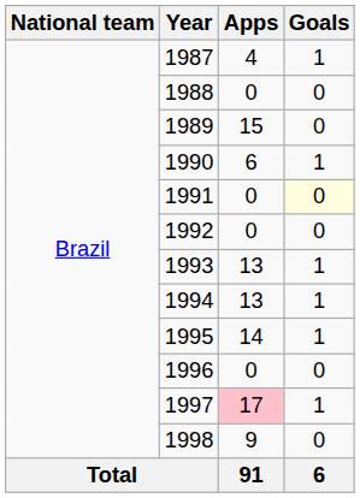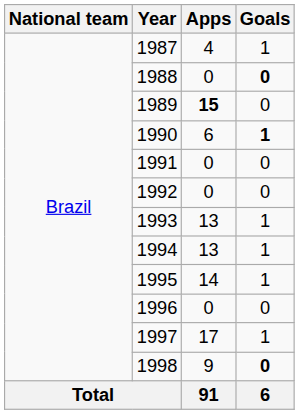1988 | Goals: normal -> bold
1989 | Apps: normal -> bold
1990 | Goals: normal -> bold
1991 | Goals: lightyellow background -> no background
1997 | Apps: pink background -> no background
1998 | Goals: normal -> bold
